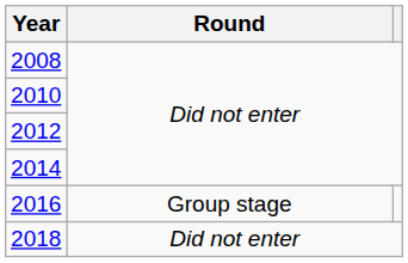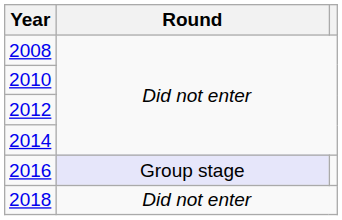2016 | Round: no background -> lavender background
